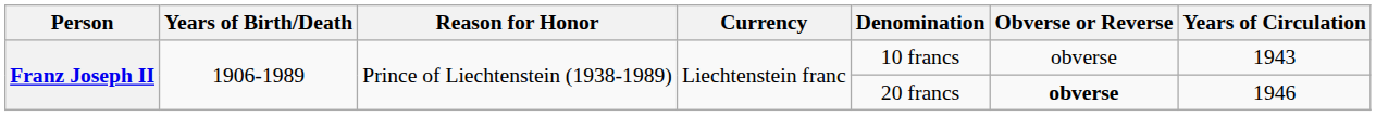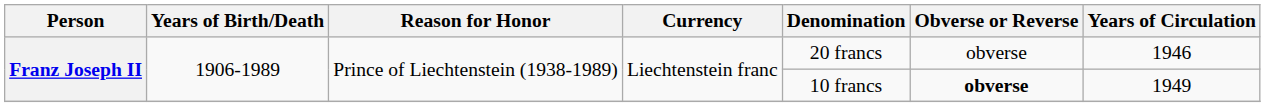row 2 | Denomination: 10 francs -> 20 francs
row 2 | Years of Circulation: 1943 -> 1946
row 3 | Denomination: 20 francs -> 10 francs
row 3 | Years of Circulation: 1946 -> 1949
